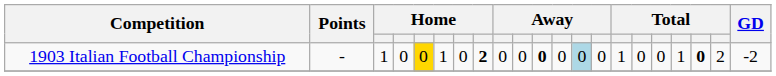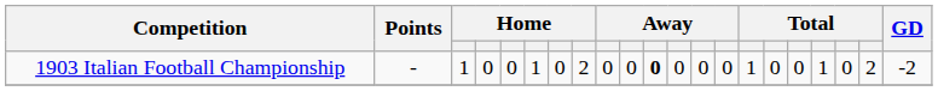1903 Italian Football Championship | column 5: gold background -> no background
1903 Italian Football Championship | column 8: bold -> normal
1903 Italian Football Championship | column 13: lightblue background -> no background
1903 Italian Football Championship | column 19: bold -> normal
